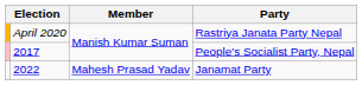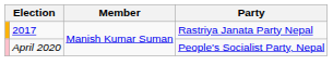Rastriya Janata Party Nepal | column 2: April 2020 -> 2017
People's Socialist Party, Nepal | column 2: 2017 -> April 2020
- row: 2022 | Mahesh Prasad Yadav | Janamat Party
